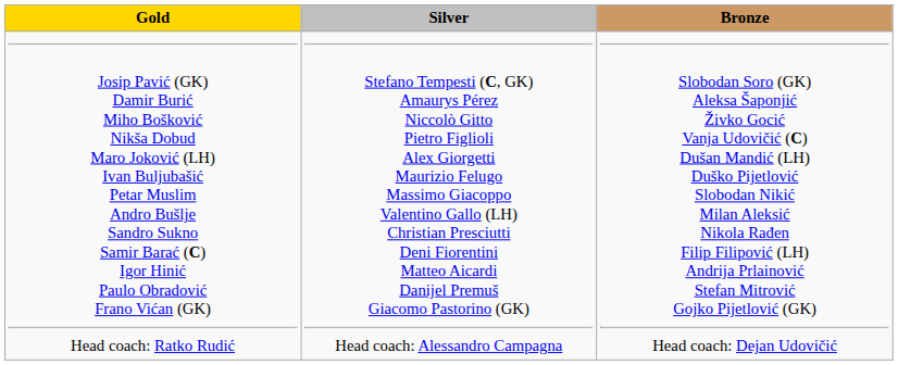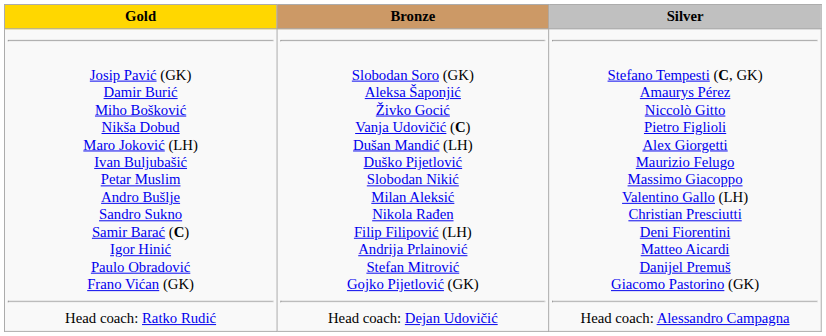columns swapped: Silver <-> Bronze
